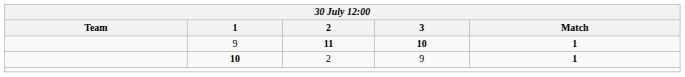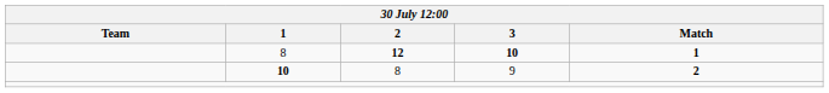row 3 | 1: 9 -> 8
row 3 | 2: 11 -> 12
row 4 | 2: 2 -> 8
row 4 | Match: 1 -> 2
